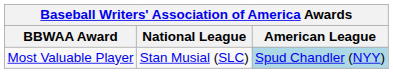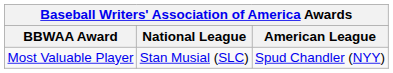Most Valuable Player | American League: lightblue background -> no background
